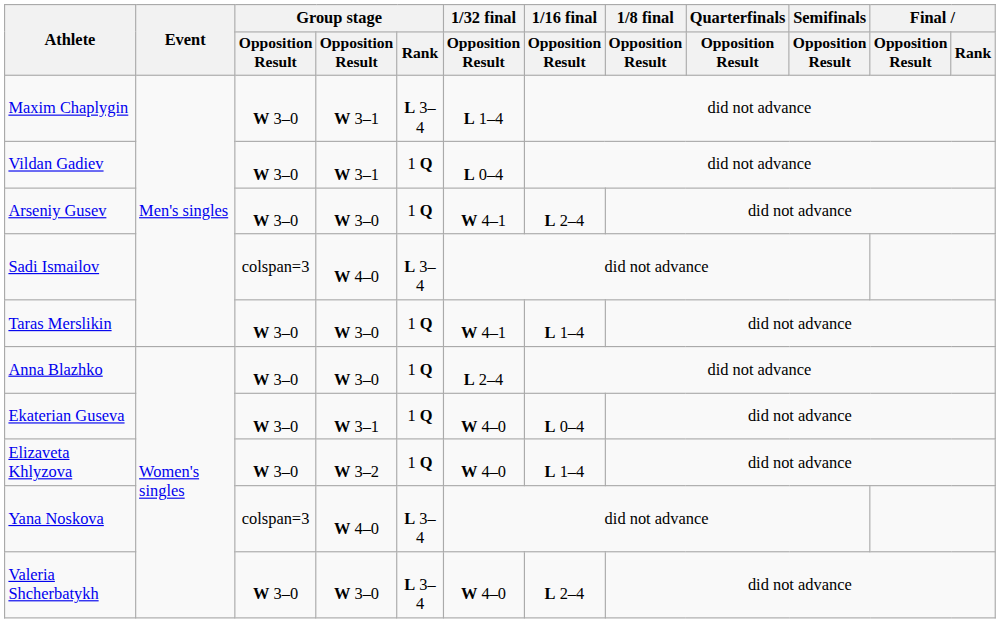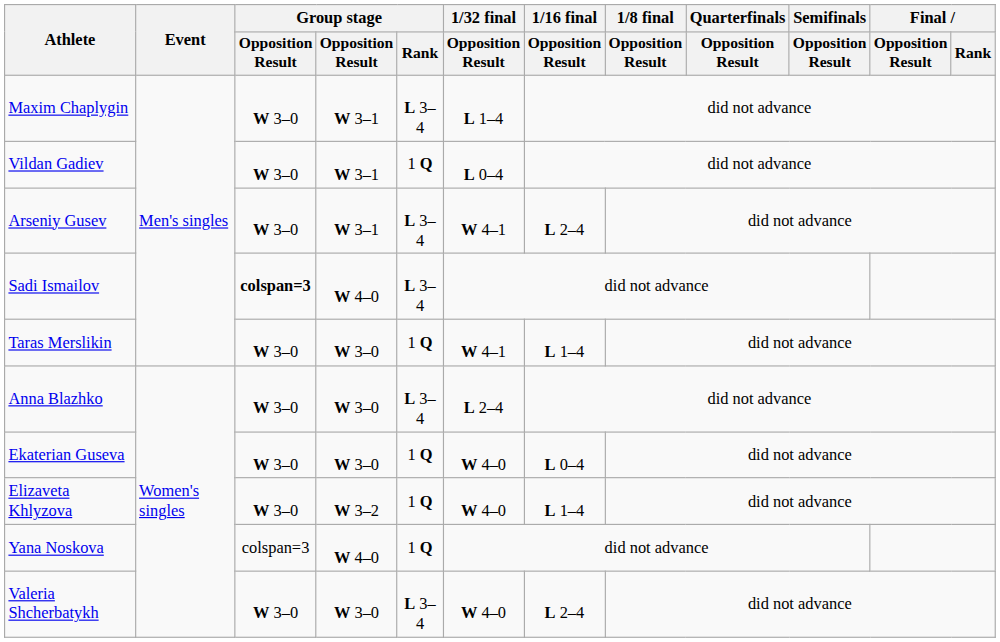Arseniy Gusev | column 4: W 3–0 -> W 3–1
Arseniy Gusev | Group stage / Rank: 1 Q -> L 3–4
Sadi Ismailov | column 3: normal -> bold
Anna Blazhko | Group stage / Rank: 1 Q -> L 3–4
Ekaterian Guseva | column 4: W 3–1 -> W 3–0
Yana Noskova | Group stage / Rank: L 3–4 -> 1 Q
